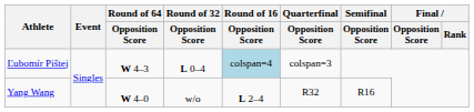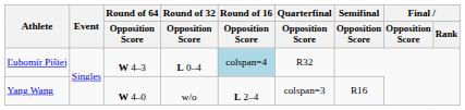Ľubomír Pištej | Quarterfinal / Opposition Score: colspan=3 -> R32
Yang Wang | Quarterfinal / Opposition Score: R32 -> colspan=3
